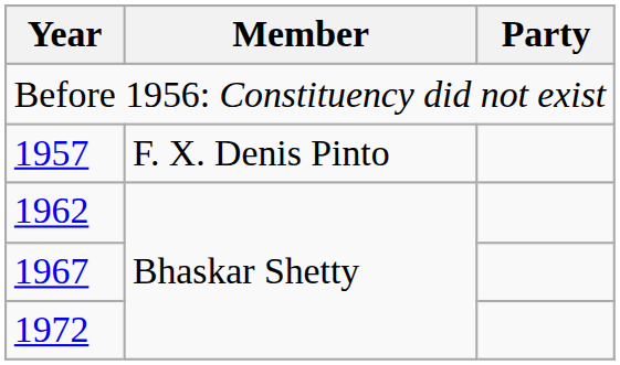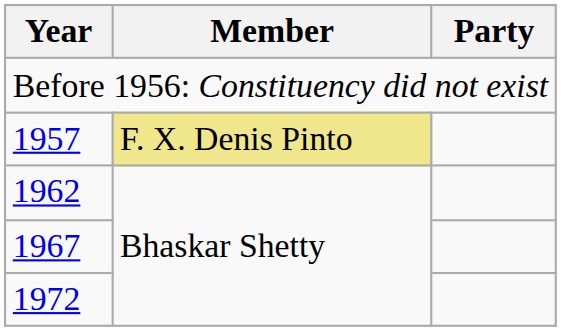1957 | Member: no background -> khaki background
